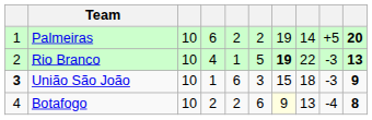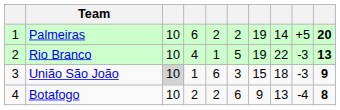Rio Branco | column 7: bold -> normal
União São João | column 1: bold -> normal
União São João | column 3: no background -> lightgrey background
Botafogo | column 7: lightyellow background -> no background
